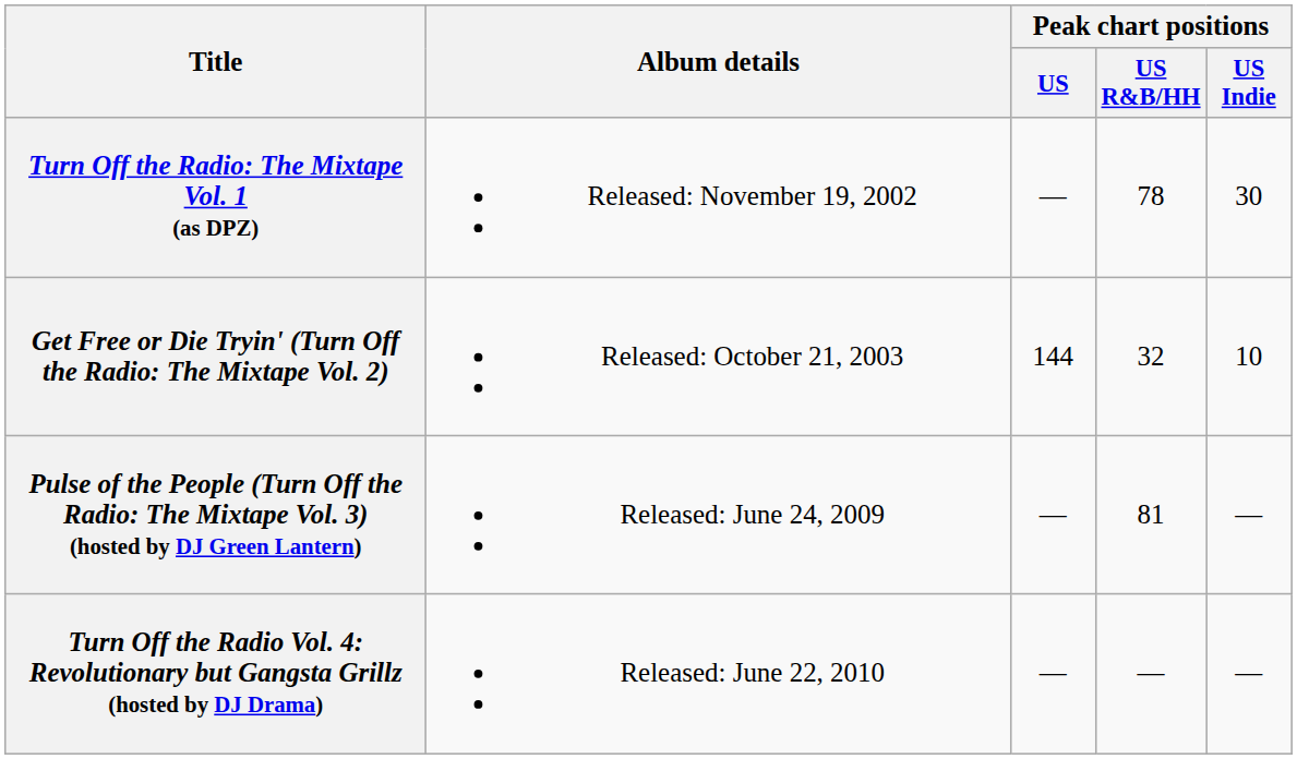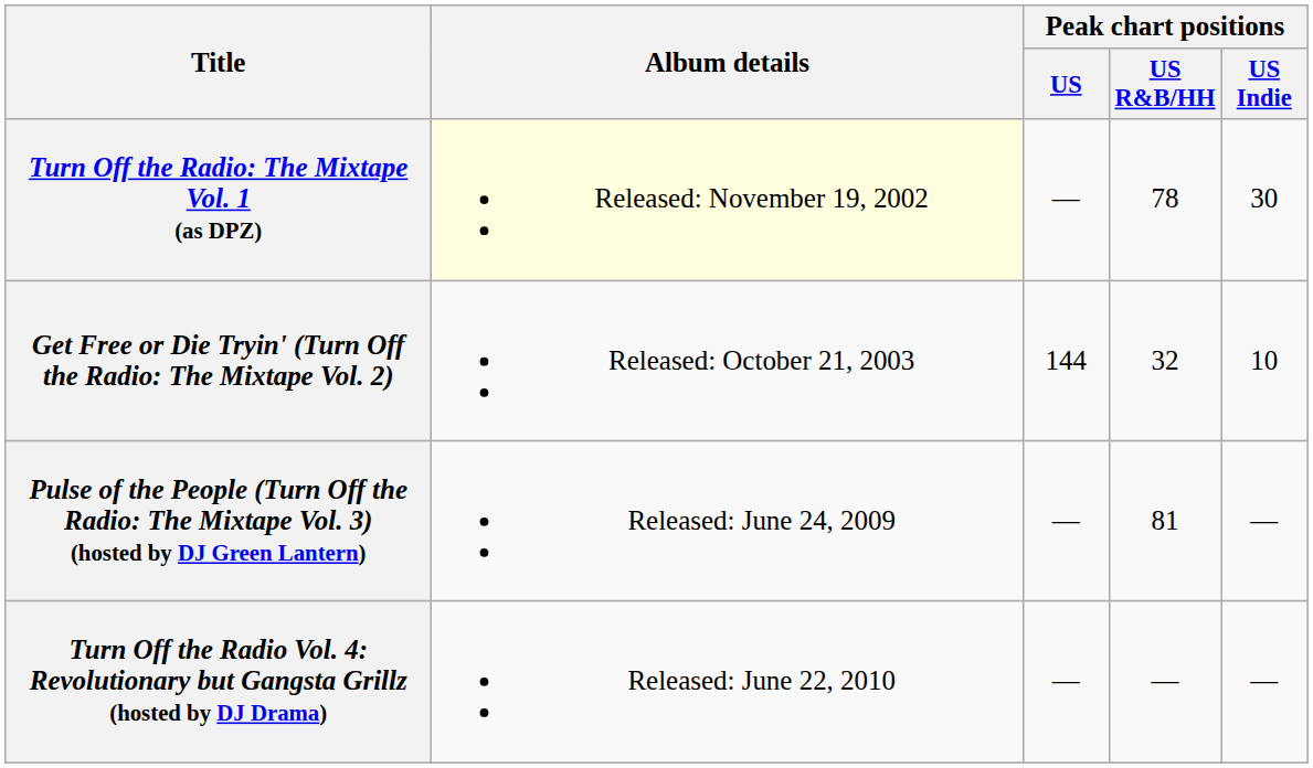Turn Off the Radio: The Mixtape Vol. 1 (as DPZ) | Album details: no background -> lightyellow background
